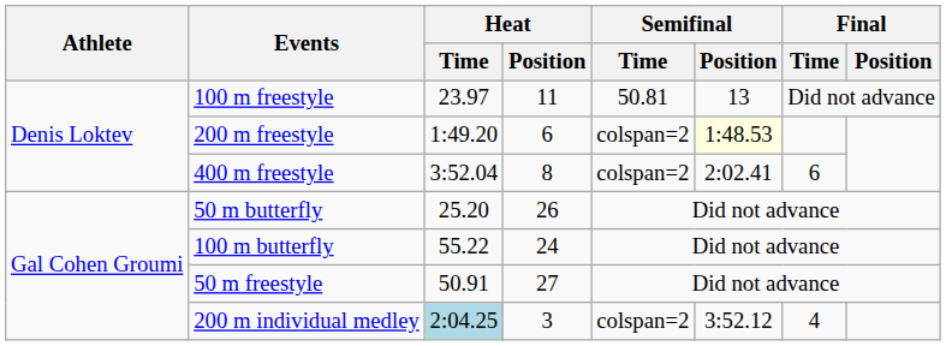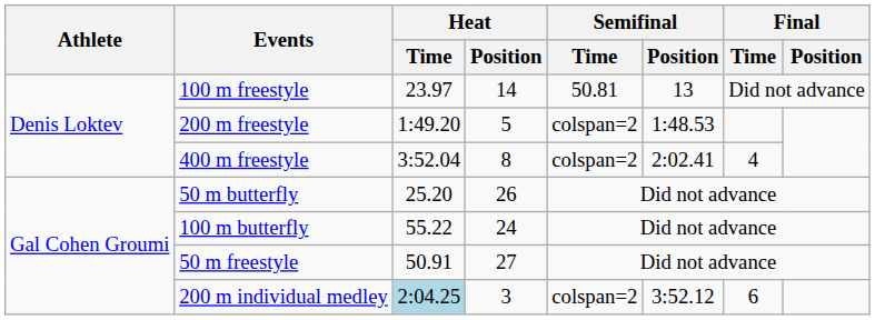100 m freestyle | Heat / Position: 11 -> 14
200 m freestyle | Heat / Position: 6 -> 5
200 m freestyle | Semifinal / Position: lightyellow background -> no background
400 m freestyle | Final / Time: 6 -> 4
200 m individual medley | Final / Time: 4 -> 6
